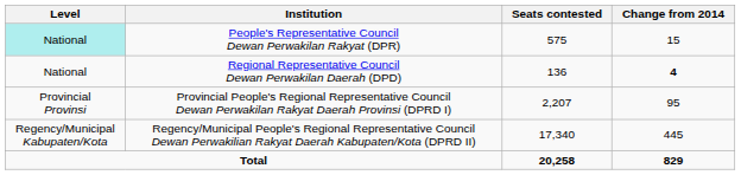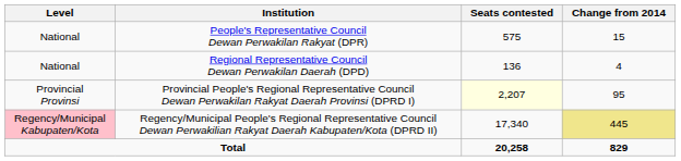row 2 | Level: paleturquoise background -> no background
row 3 | Change from 2014: bold -> normal
row 4 | Seats contested: no background -> lightyellow background
row 5 | Level: no background -> pink background
row 5 | Change from 2014: no background -> khaki background
